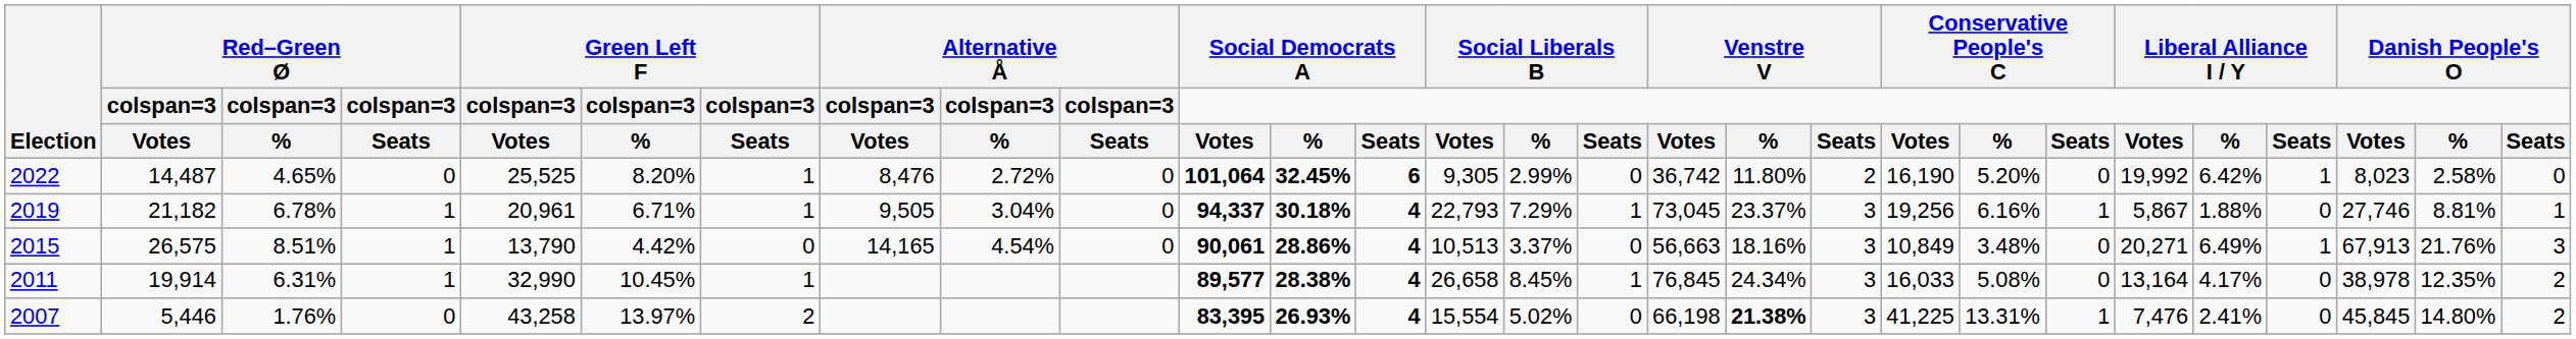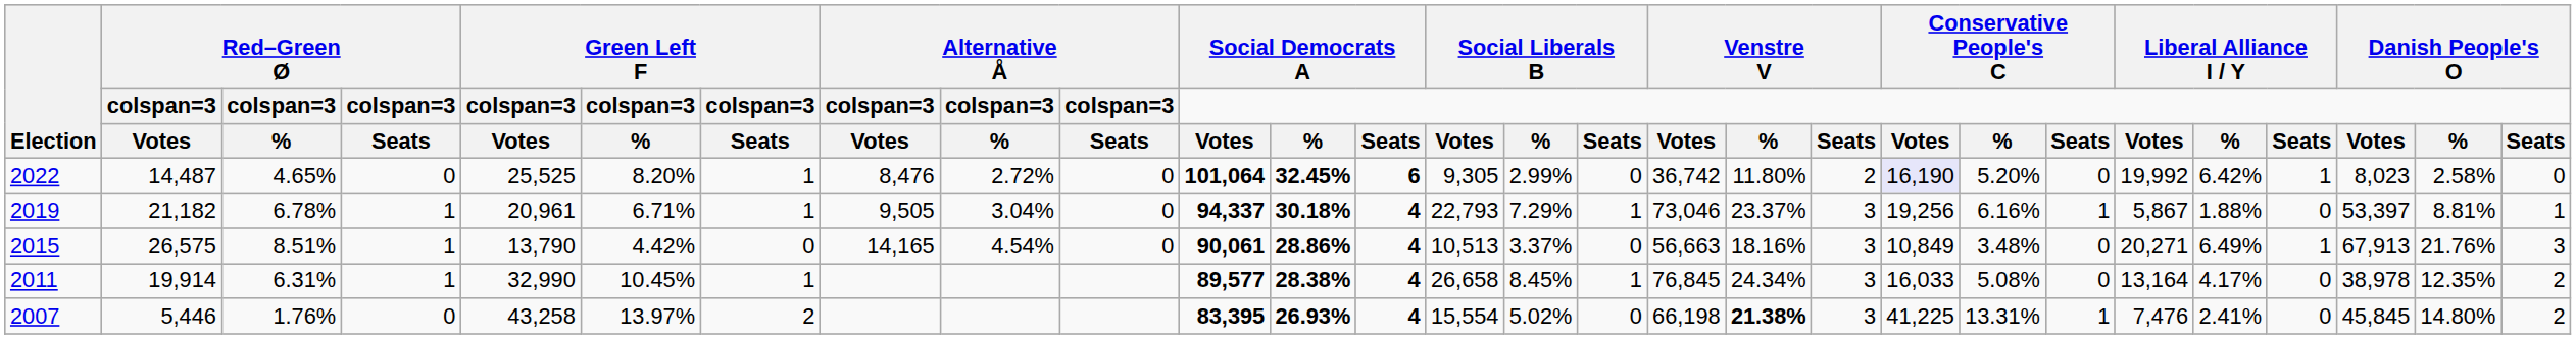2022 | Conservative People's C / Votes: no background -> lavender background
2019 | Venstre V / Votes: 73,045 -> 73,046
2019 | Danish People's O / Votes: 27,746 -> 53,397
